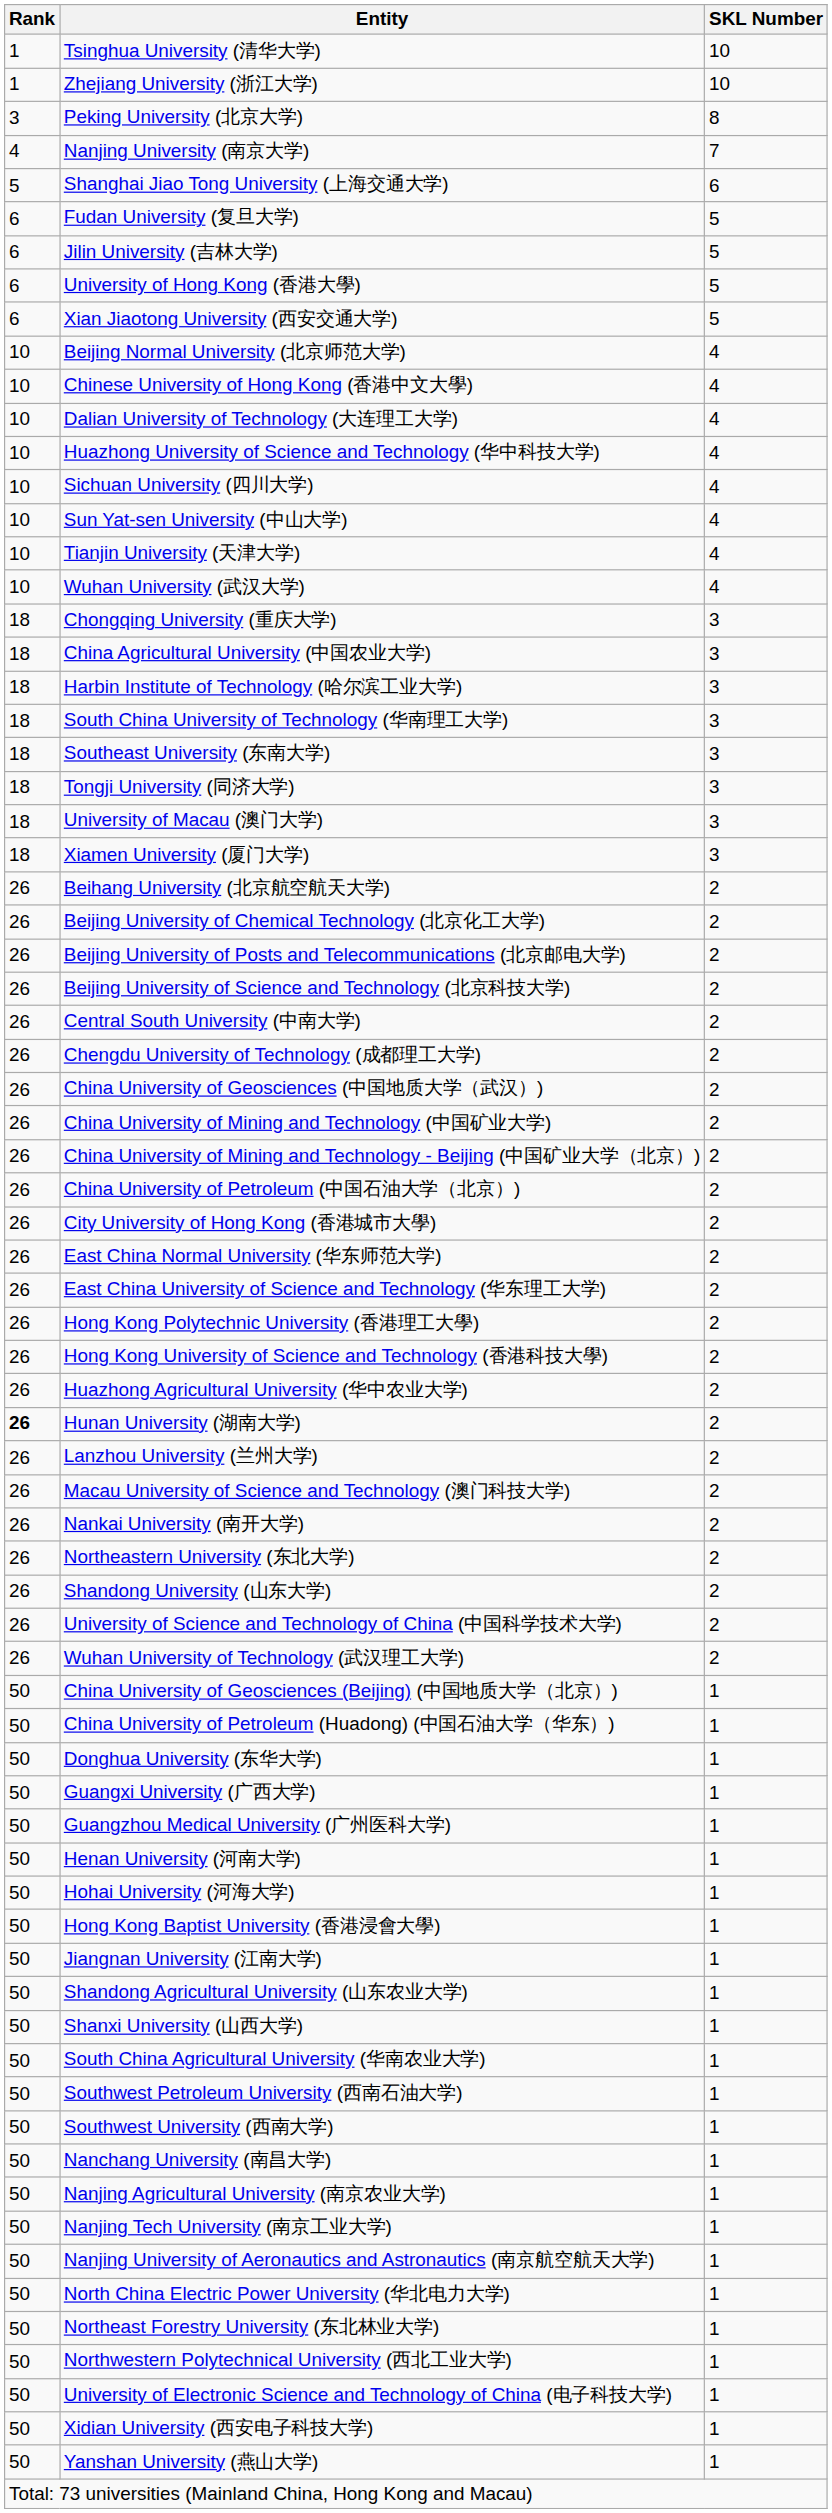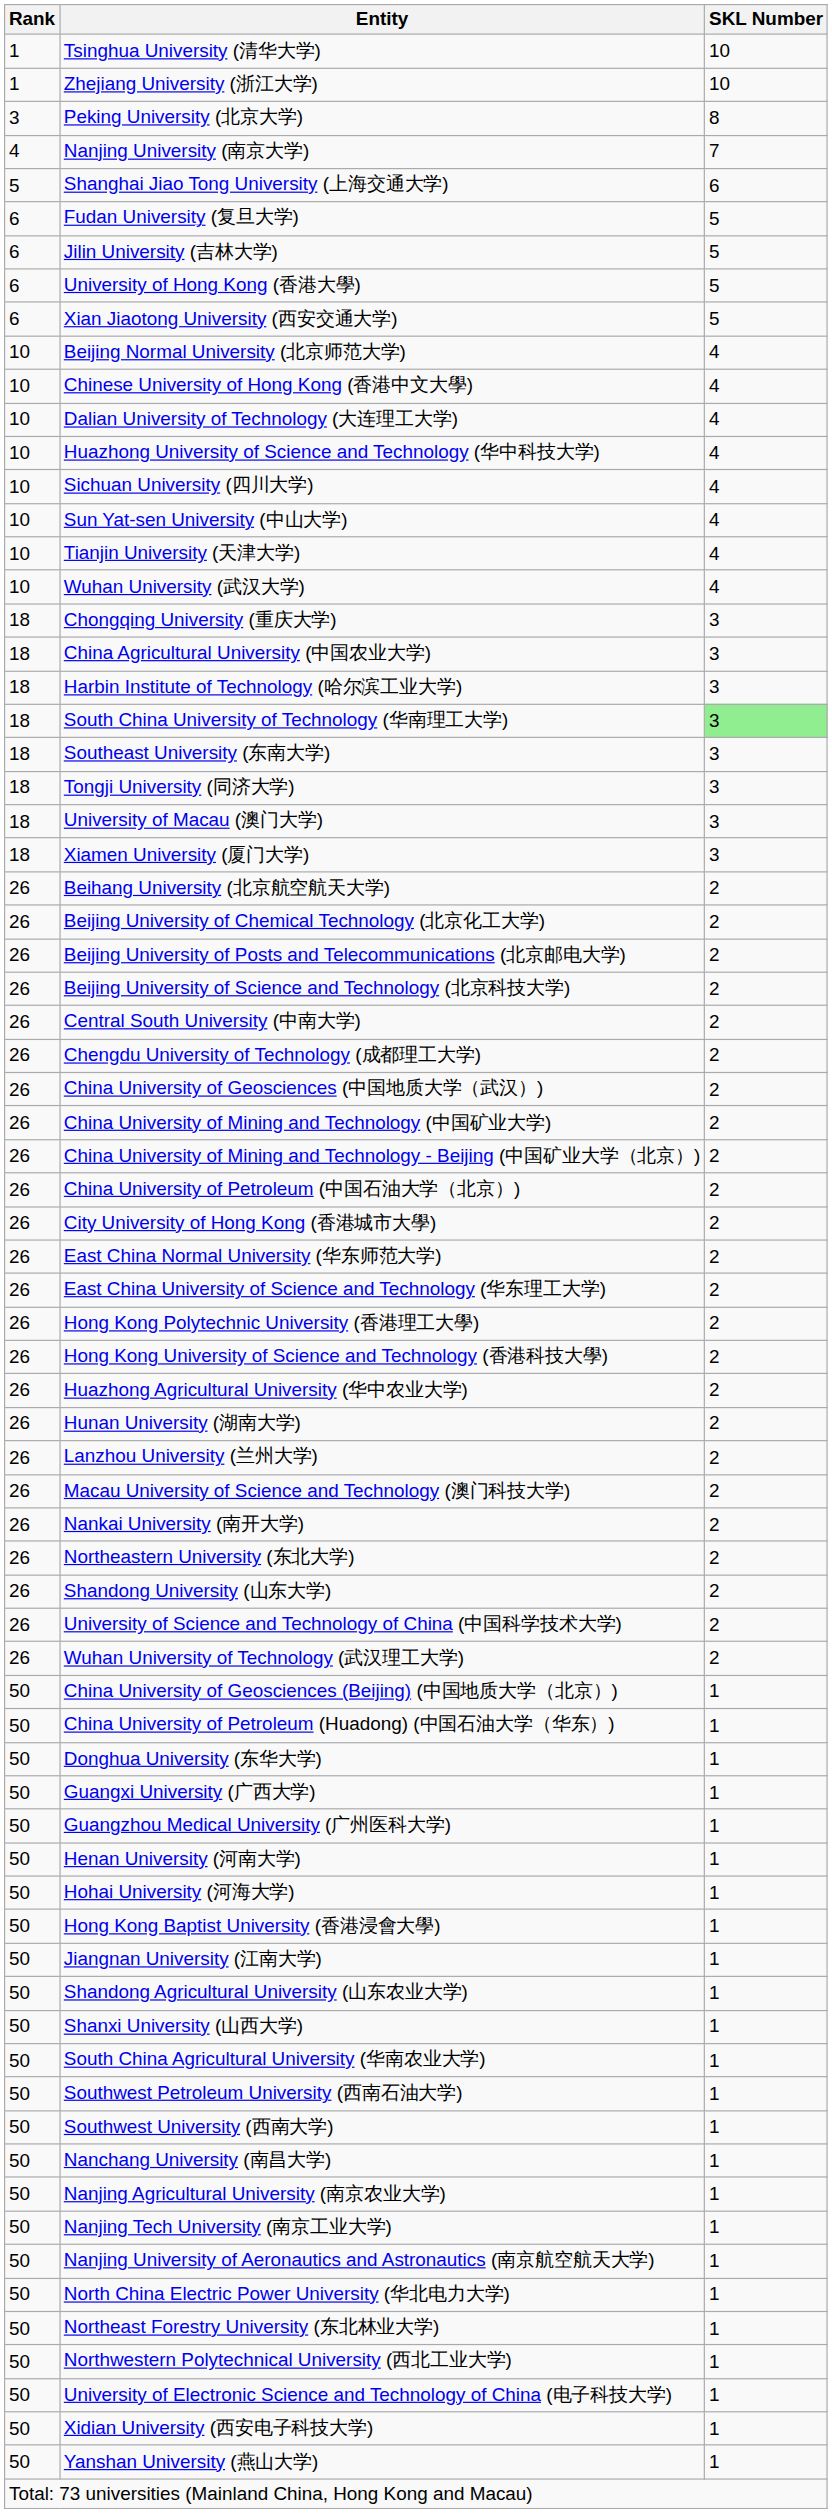South China University of Technology (华南理工大学) | SKL Number: no background -> lightgreen background
Hunan University (湖南大学) | Rank: bold -> normal
